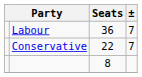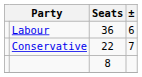Labour | ±: 7 -> 6
